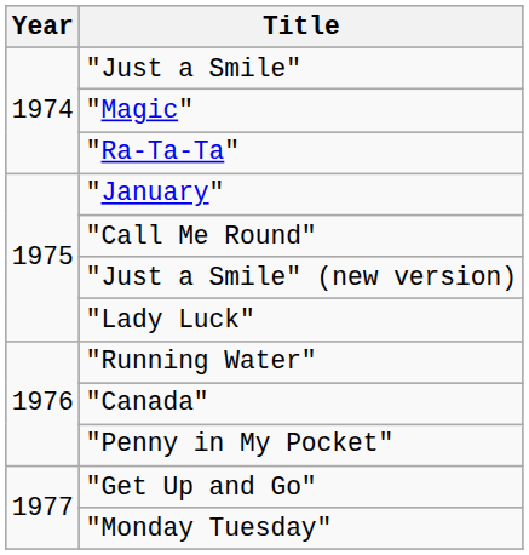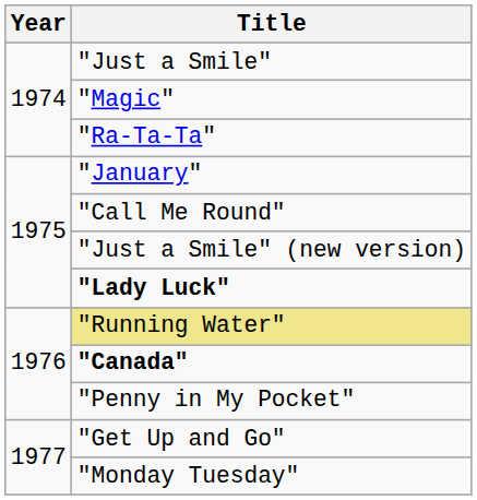"Lady Luck" | Title: normal -> bold
"Running Water" | Title: no background -> khaki background
"Canada" | Title: normal -> bold
